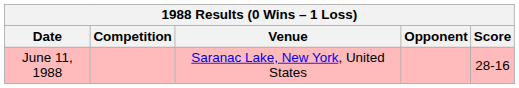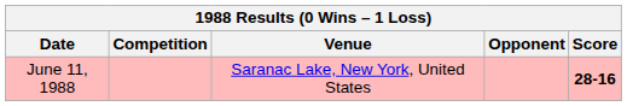June 11, 1988 | Score: normal -> bold
